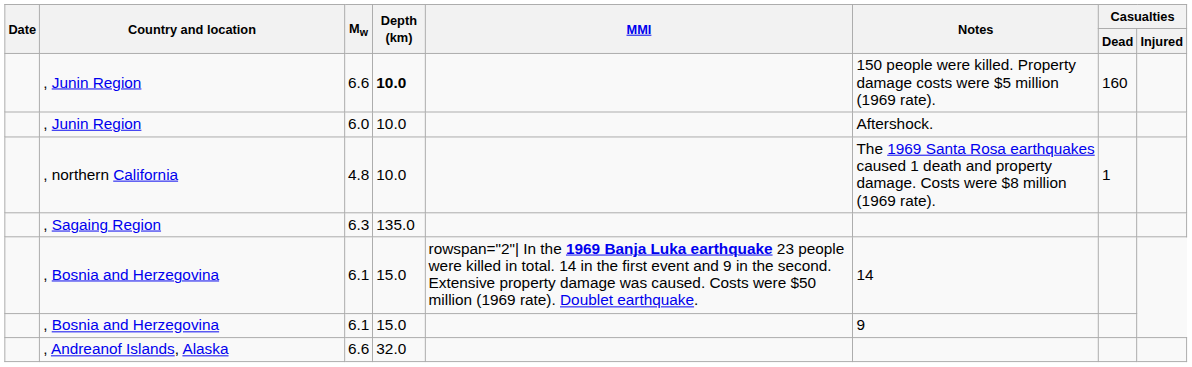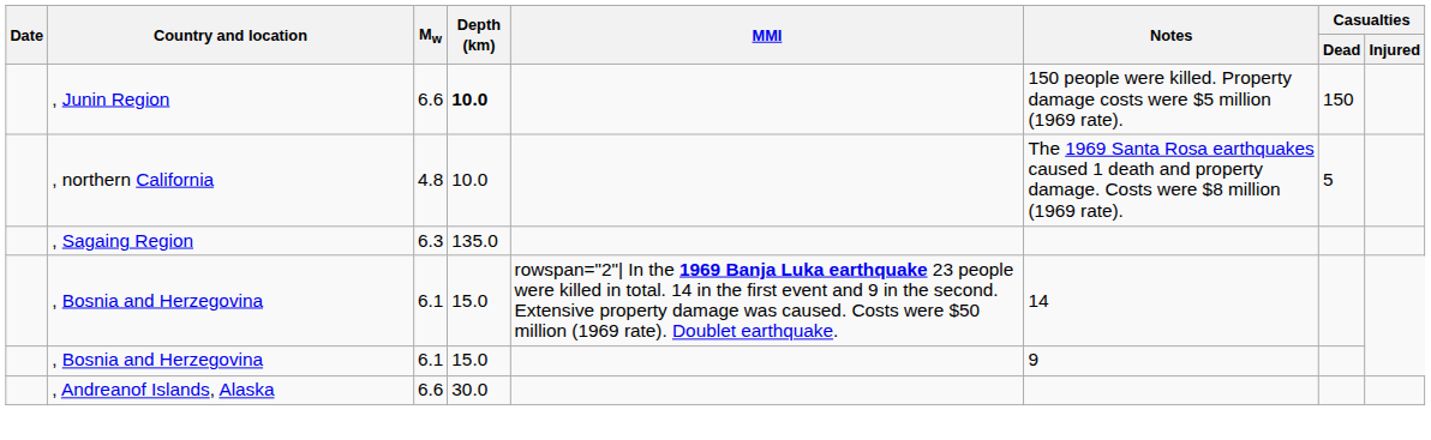, Junin Region / 6.6 | Casualties / Dead: 160 -> 150
- row: , Junin Region | 6.0 | 10.0 | Aftershock.
, northern California | Casualties / Dead: 1 -> 5
, Andreanof Islands, Alaska | Depth (km): 32.0 -> 30.0
